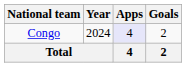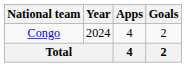Congo | Apps: lavender background -> no background
